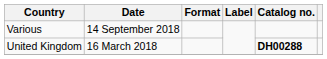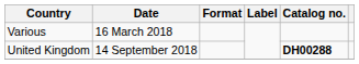Various | Date: 14 September 2018 -> 16 March 2018
United Kingdom | Date: 16 March 2018 -> 14 September 2018
